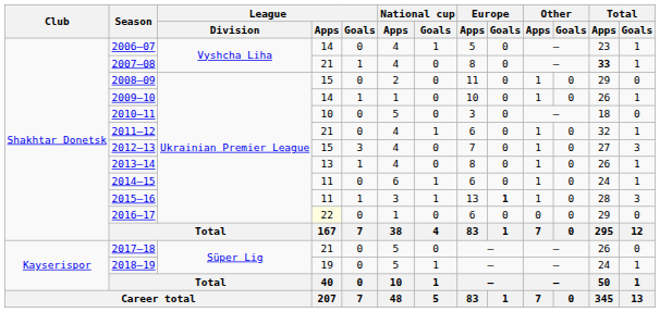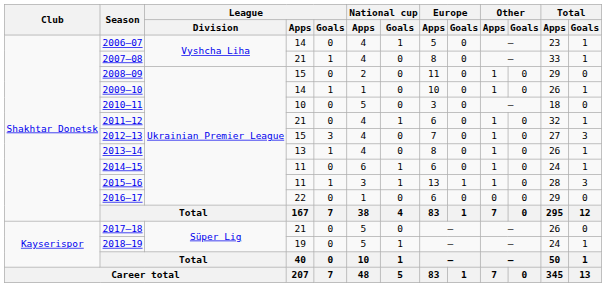2007–08 | Total / Apps: bold -> normal
2015–16 | Europe / Goals: bold -> normal
2016–17 | League / Apps: lightyellow background -> no background
